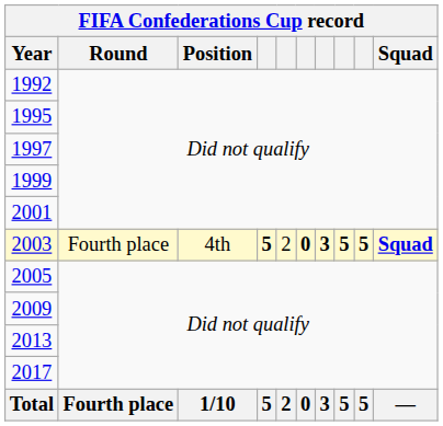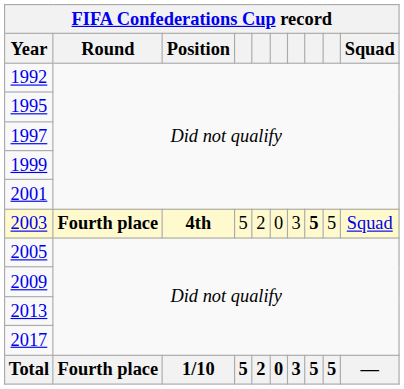2003 | Round: normal -> bold
2003 | Position: normal -> bold
2003 | column 4: bold -> normal
2003 | column 6: bold -> normal
2003 | column 7: bold -> normal
2003 | column 9: bold -> normal
2003 | Squad: bold -> normal
